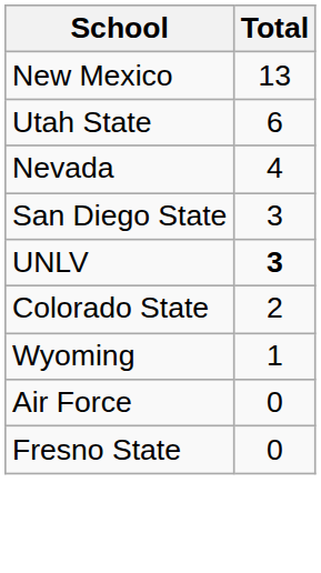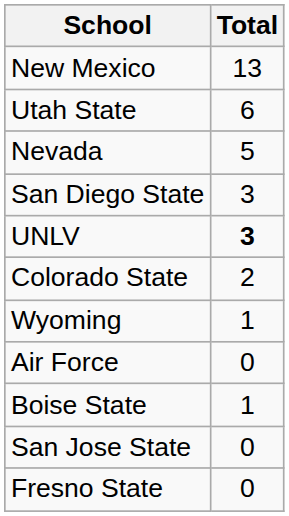Nevada | Total: 4 -> 5
+ row: Boise State | 1
+ row: San Jose State | 0
